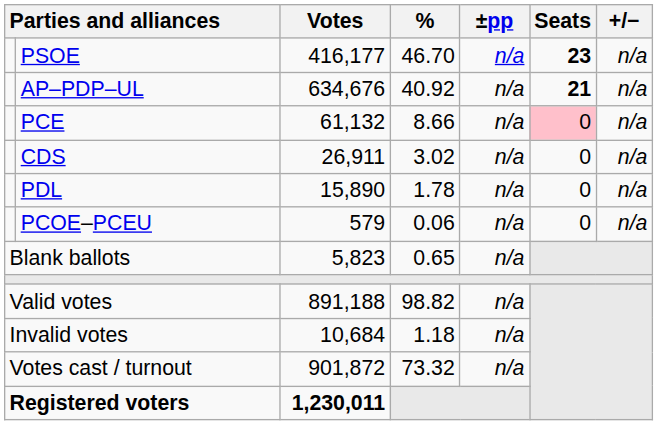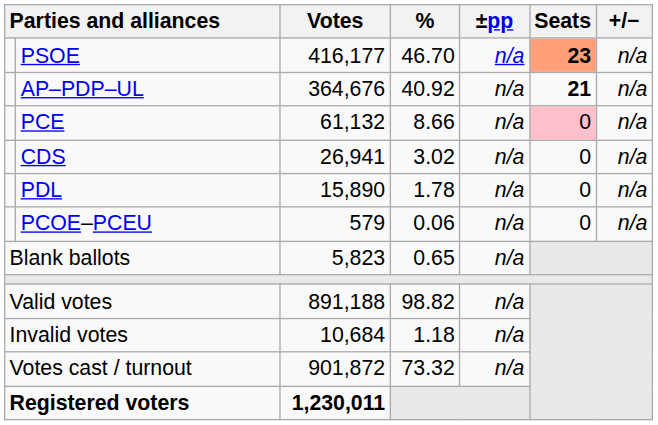PSOE | Seats: no background -> lightsalmon background
AP–PDP–UL | Votes: 634,676 -> 364,676
CDS | Votes: 26,911 -> 26,941
